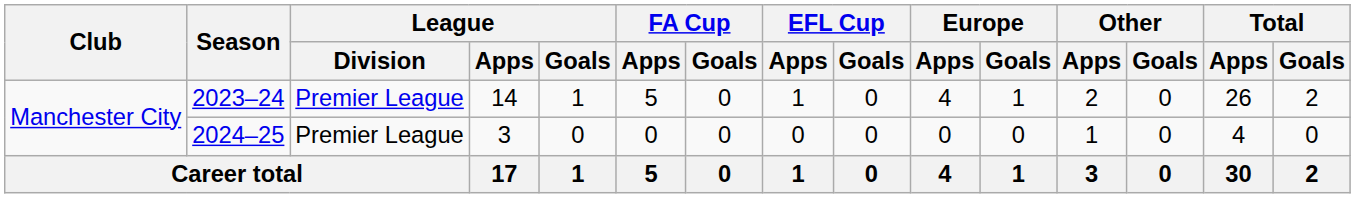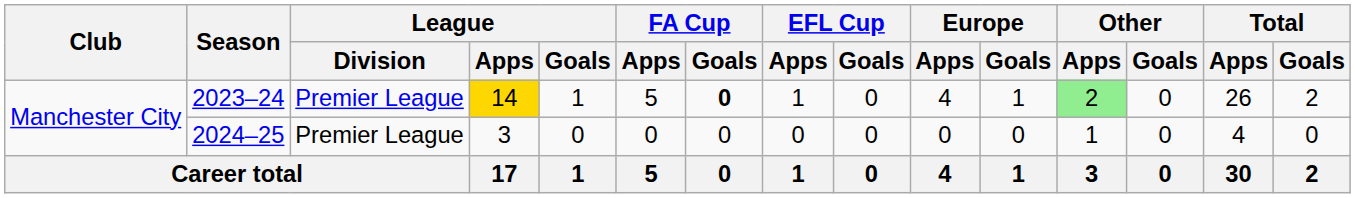2023–24 | League / Apps: no background -> gold background
2023–24 | FA Cup / Goals: normal -> bold
2023–24 | Other / Apps: no background -> lightgreen background
